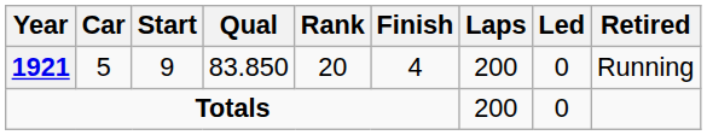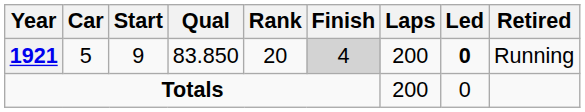1921 | Finish: no background -> lightgrey background
1921 | Led: normal -> bold
